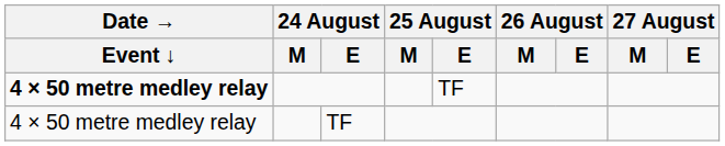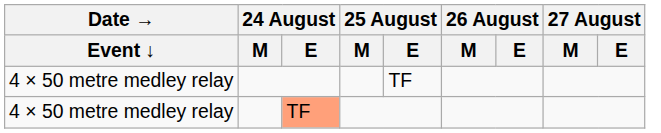row 3 | Date → / Event ↓: bold -> normal
row 4 | 24 August / E: no background -> lightsalmon background
